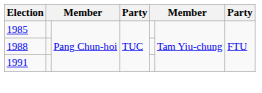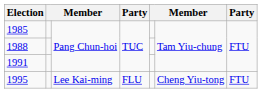+ row: 1995 | Lee Kai-ming | FLU | Cheng Yiu-tong | FTU
